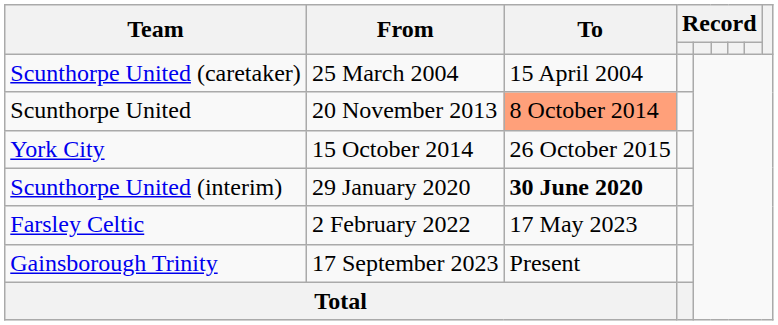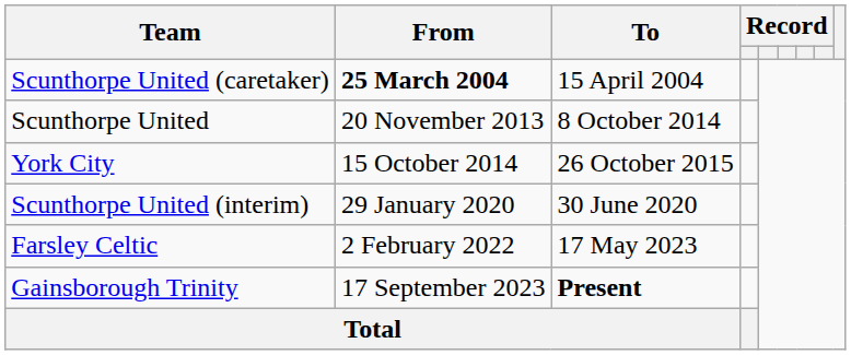Scunthorpe United (caretaker) | From: normal -> bold
Scunthorpe United | To: lightsalmon background -> no background
Scunthorpe United (interim) | To: bold -> normal
Gainsborough Trinity | To: normal -> bold
